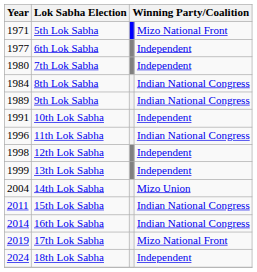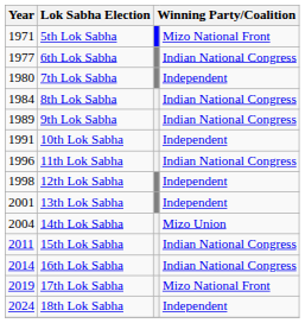6th Lok Sabha | column 4: Independent -> Indian National Congress
13th Lok Sabha | Year: 1999 -> 2001
